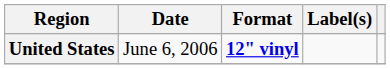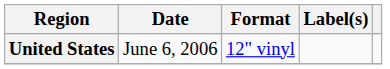United States | Format: bold -> normal
